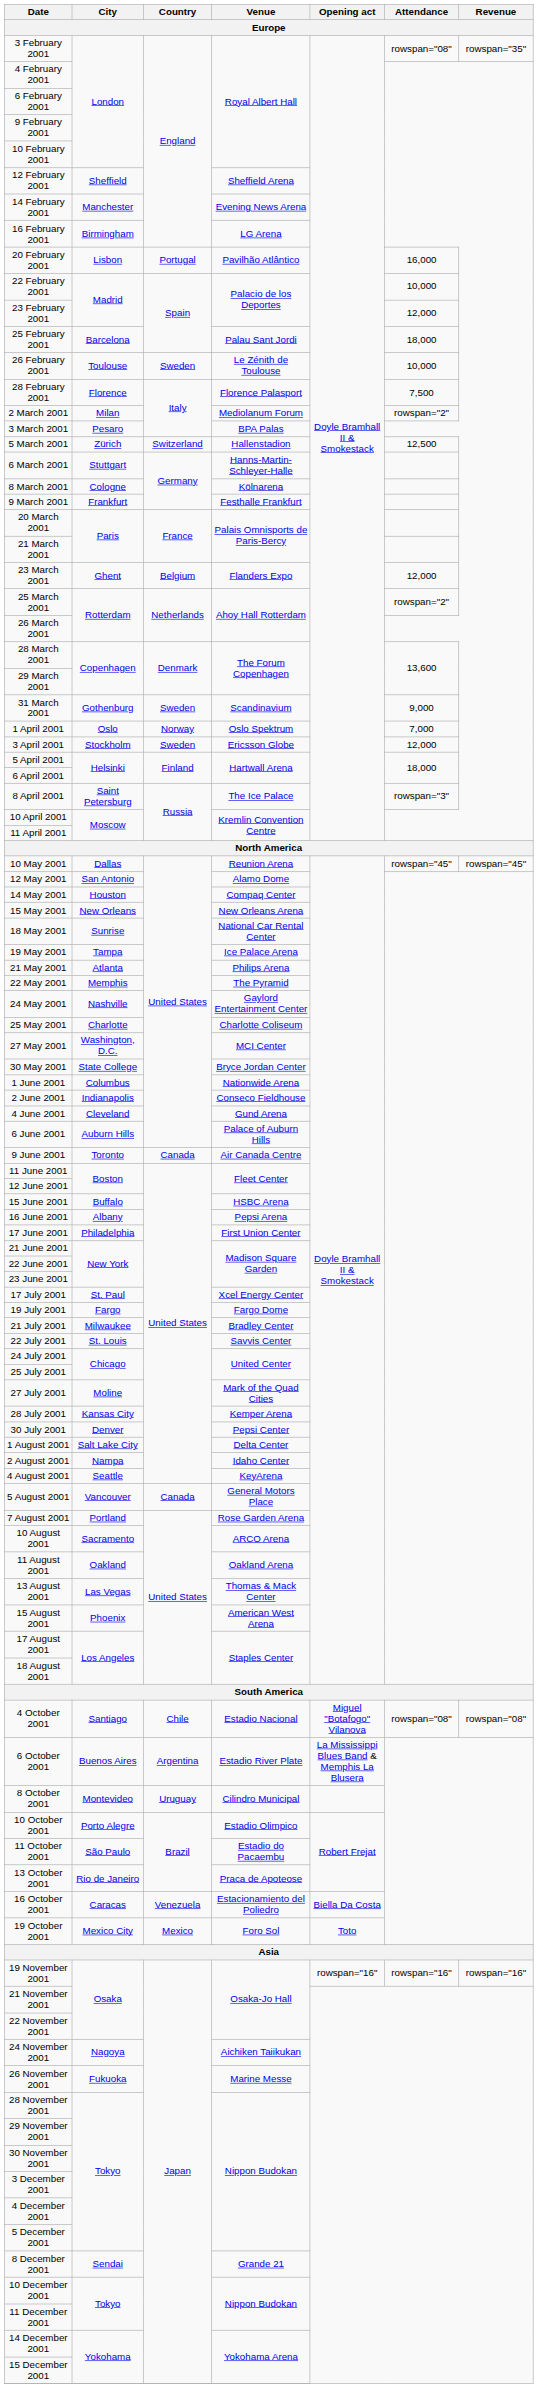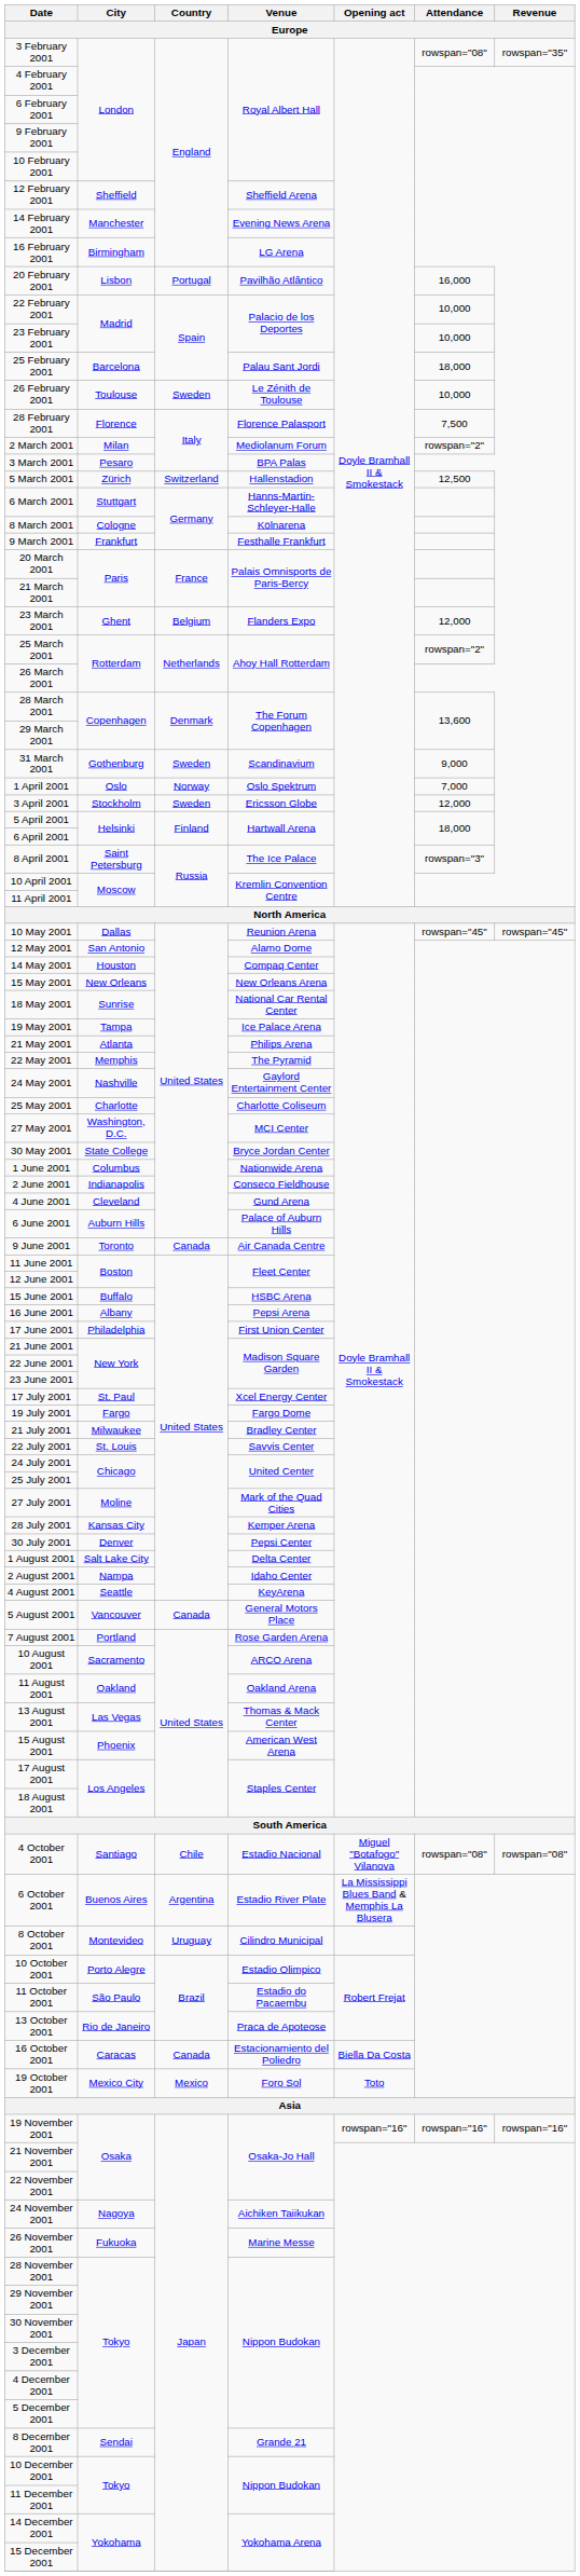23 February 2001 | Attendance: 12,000 -> 10,000
16 October 2001 | Country: Venezuela -> Canada
